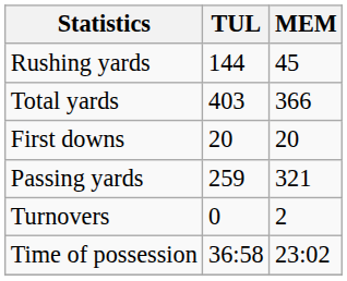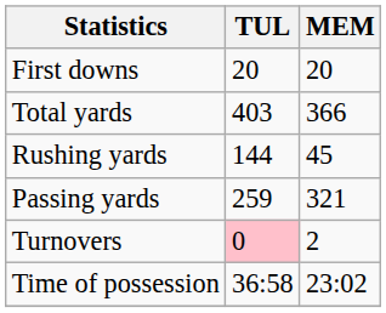rows swapped: First downs <-> Rushing yards
Turnovers | TUL: no background -> pink background
